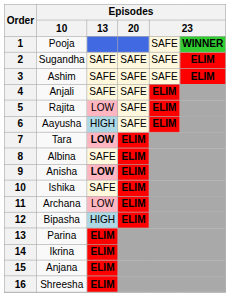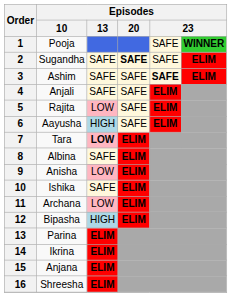Sugandha | Episodes / 20: normal -> bold
Ashim | column 5: normal -> bold
Anisha | Episodes / 13: bold -> normal
